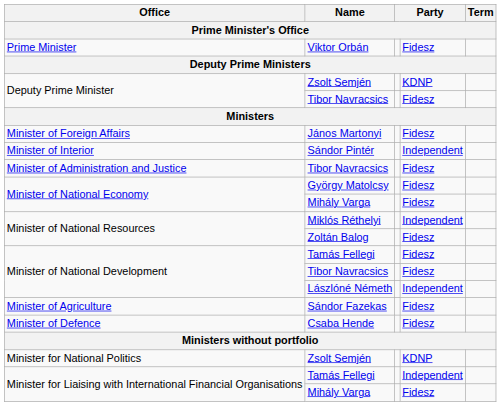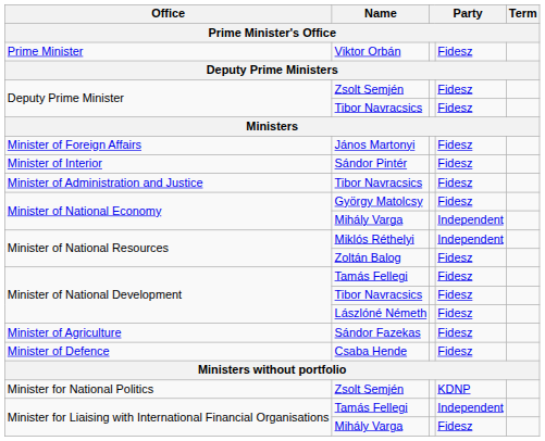Deputy Prime Minister / Zsolt Semjén | column 4: KDNP -> Fidesz
Sándor Pintér | column 4: Independent -> Fidesz
Minister of National Economy / Mihály Varga | column 4: Fidesz -> Independent
Lászlóné Németh | column 4: Independent -> Fidesz
